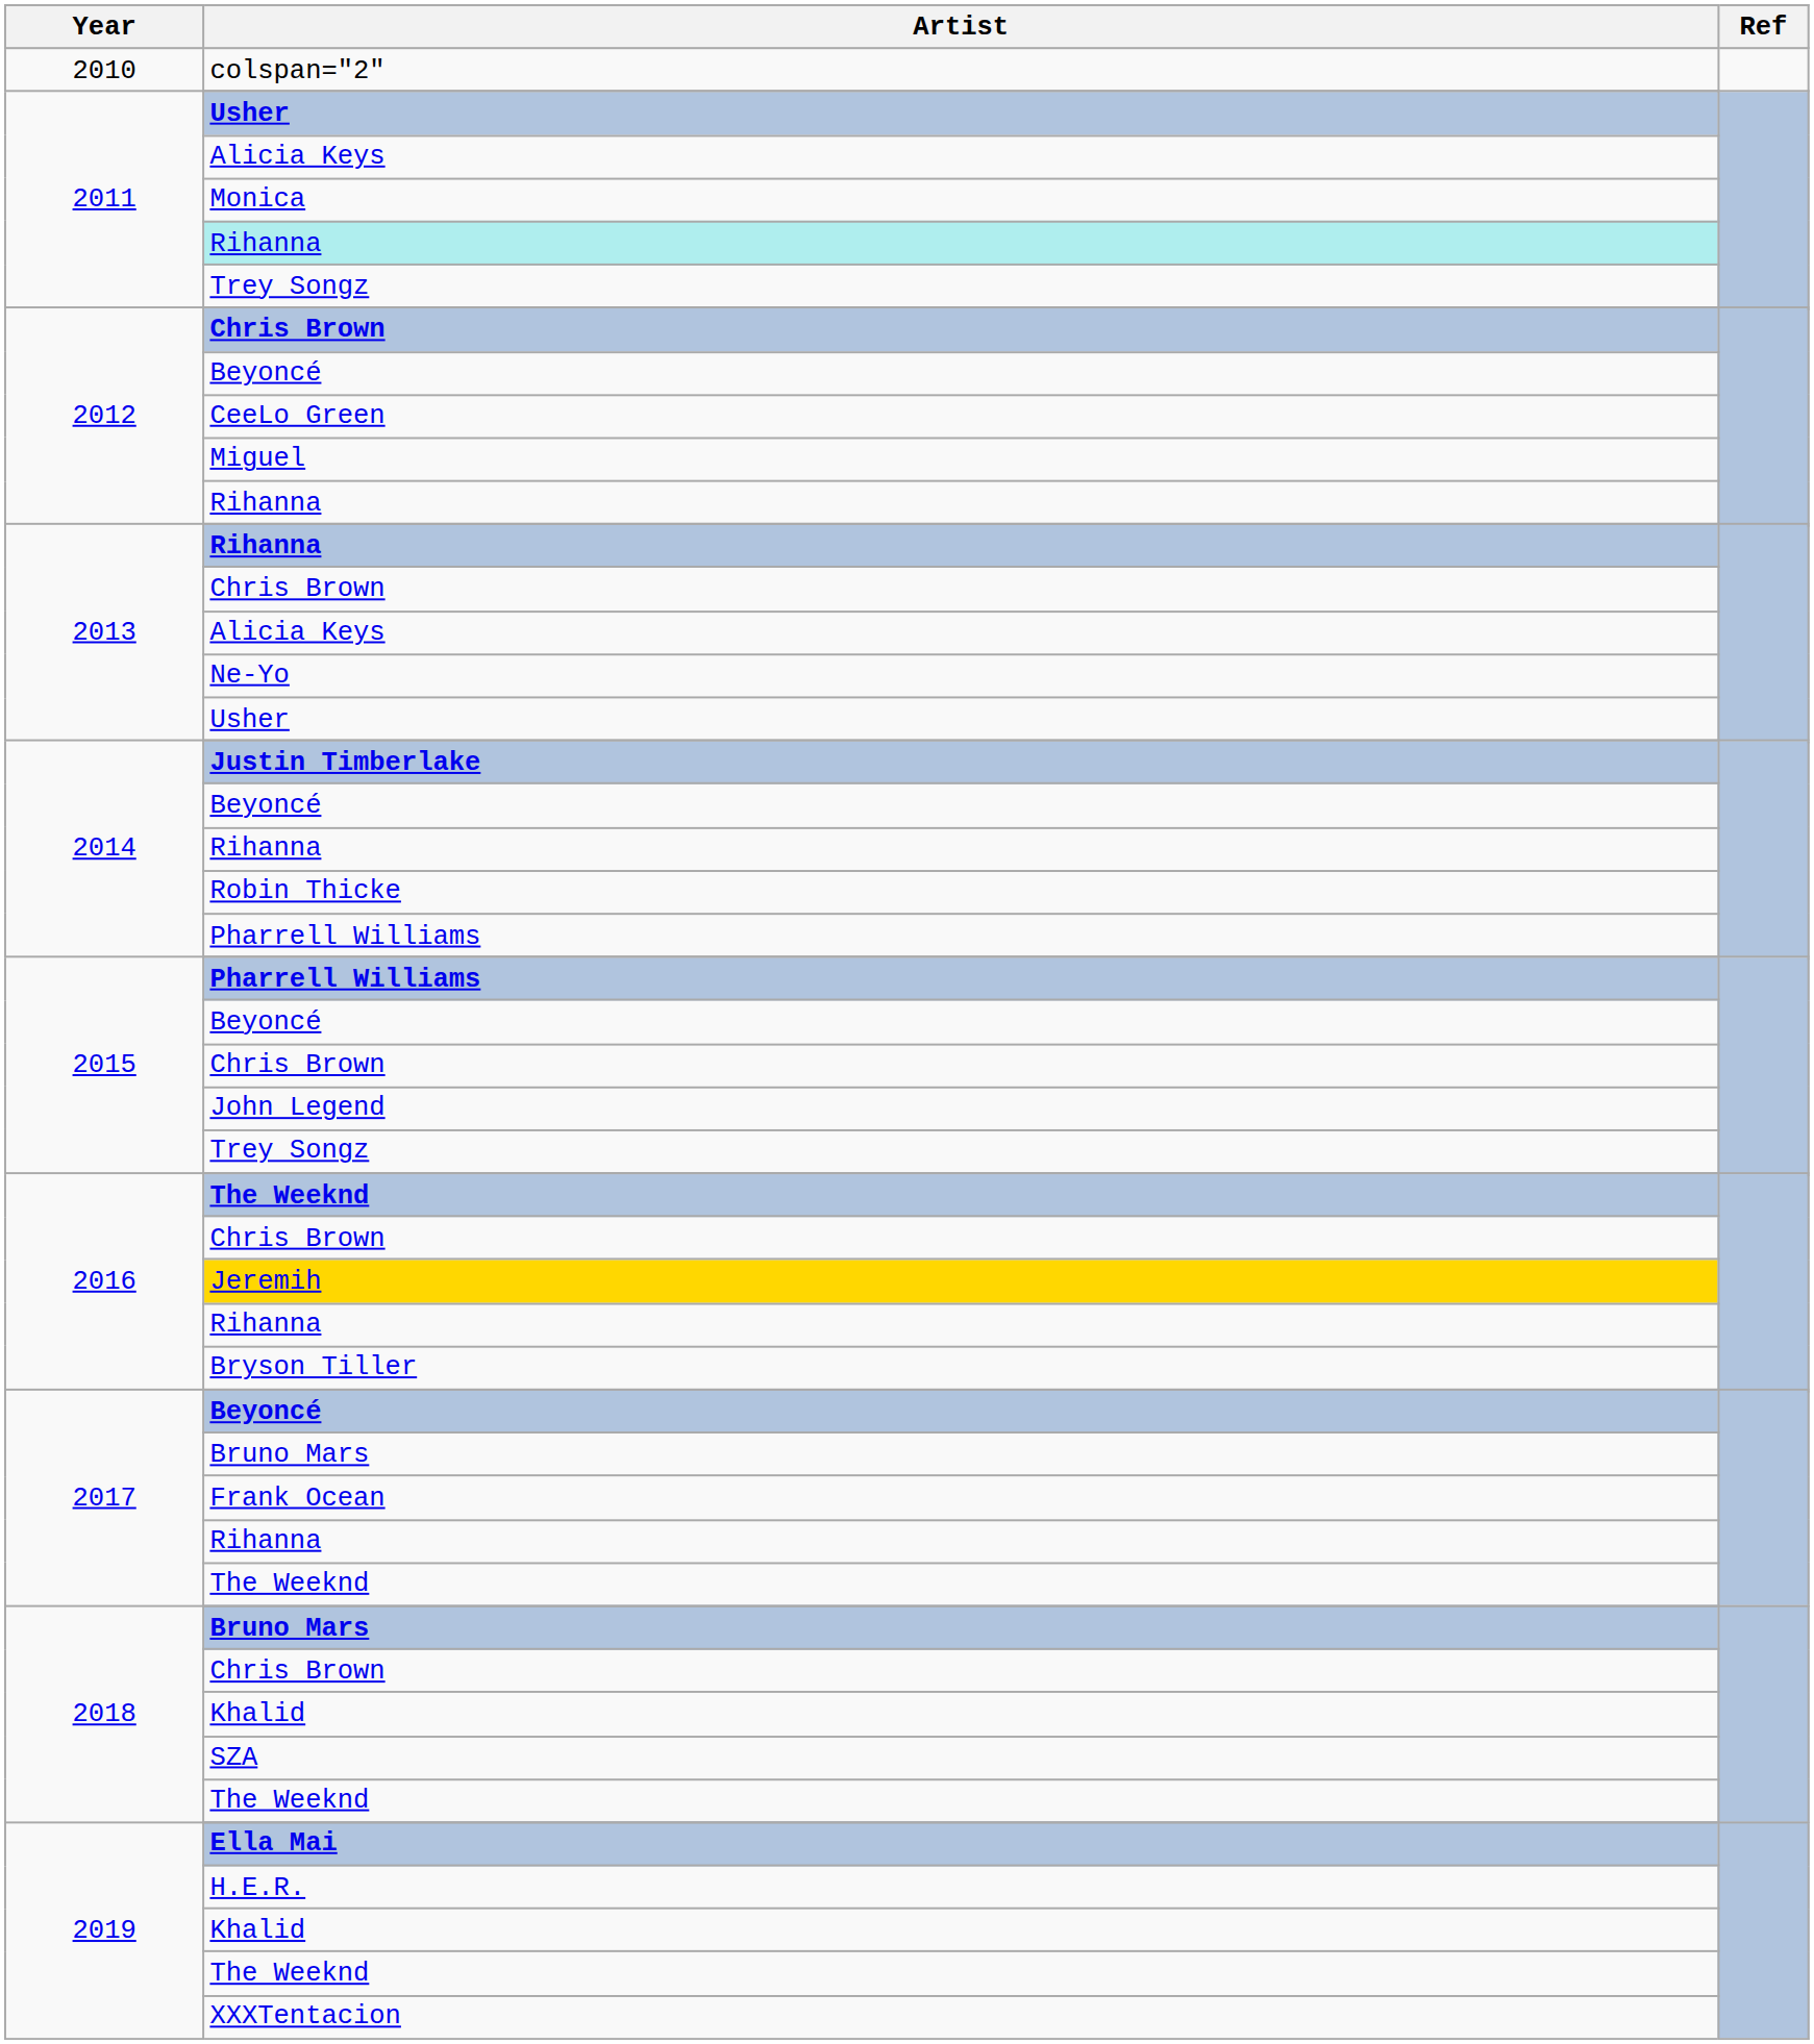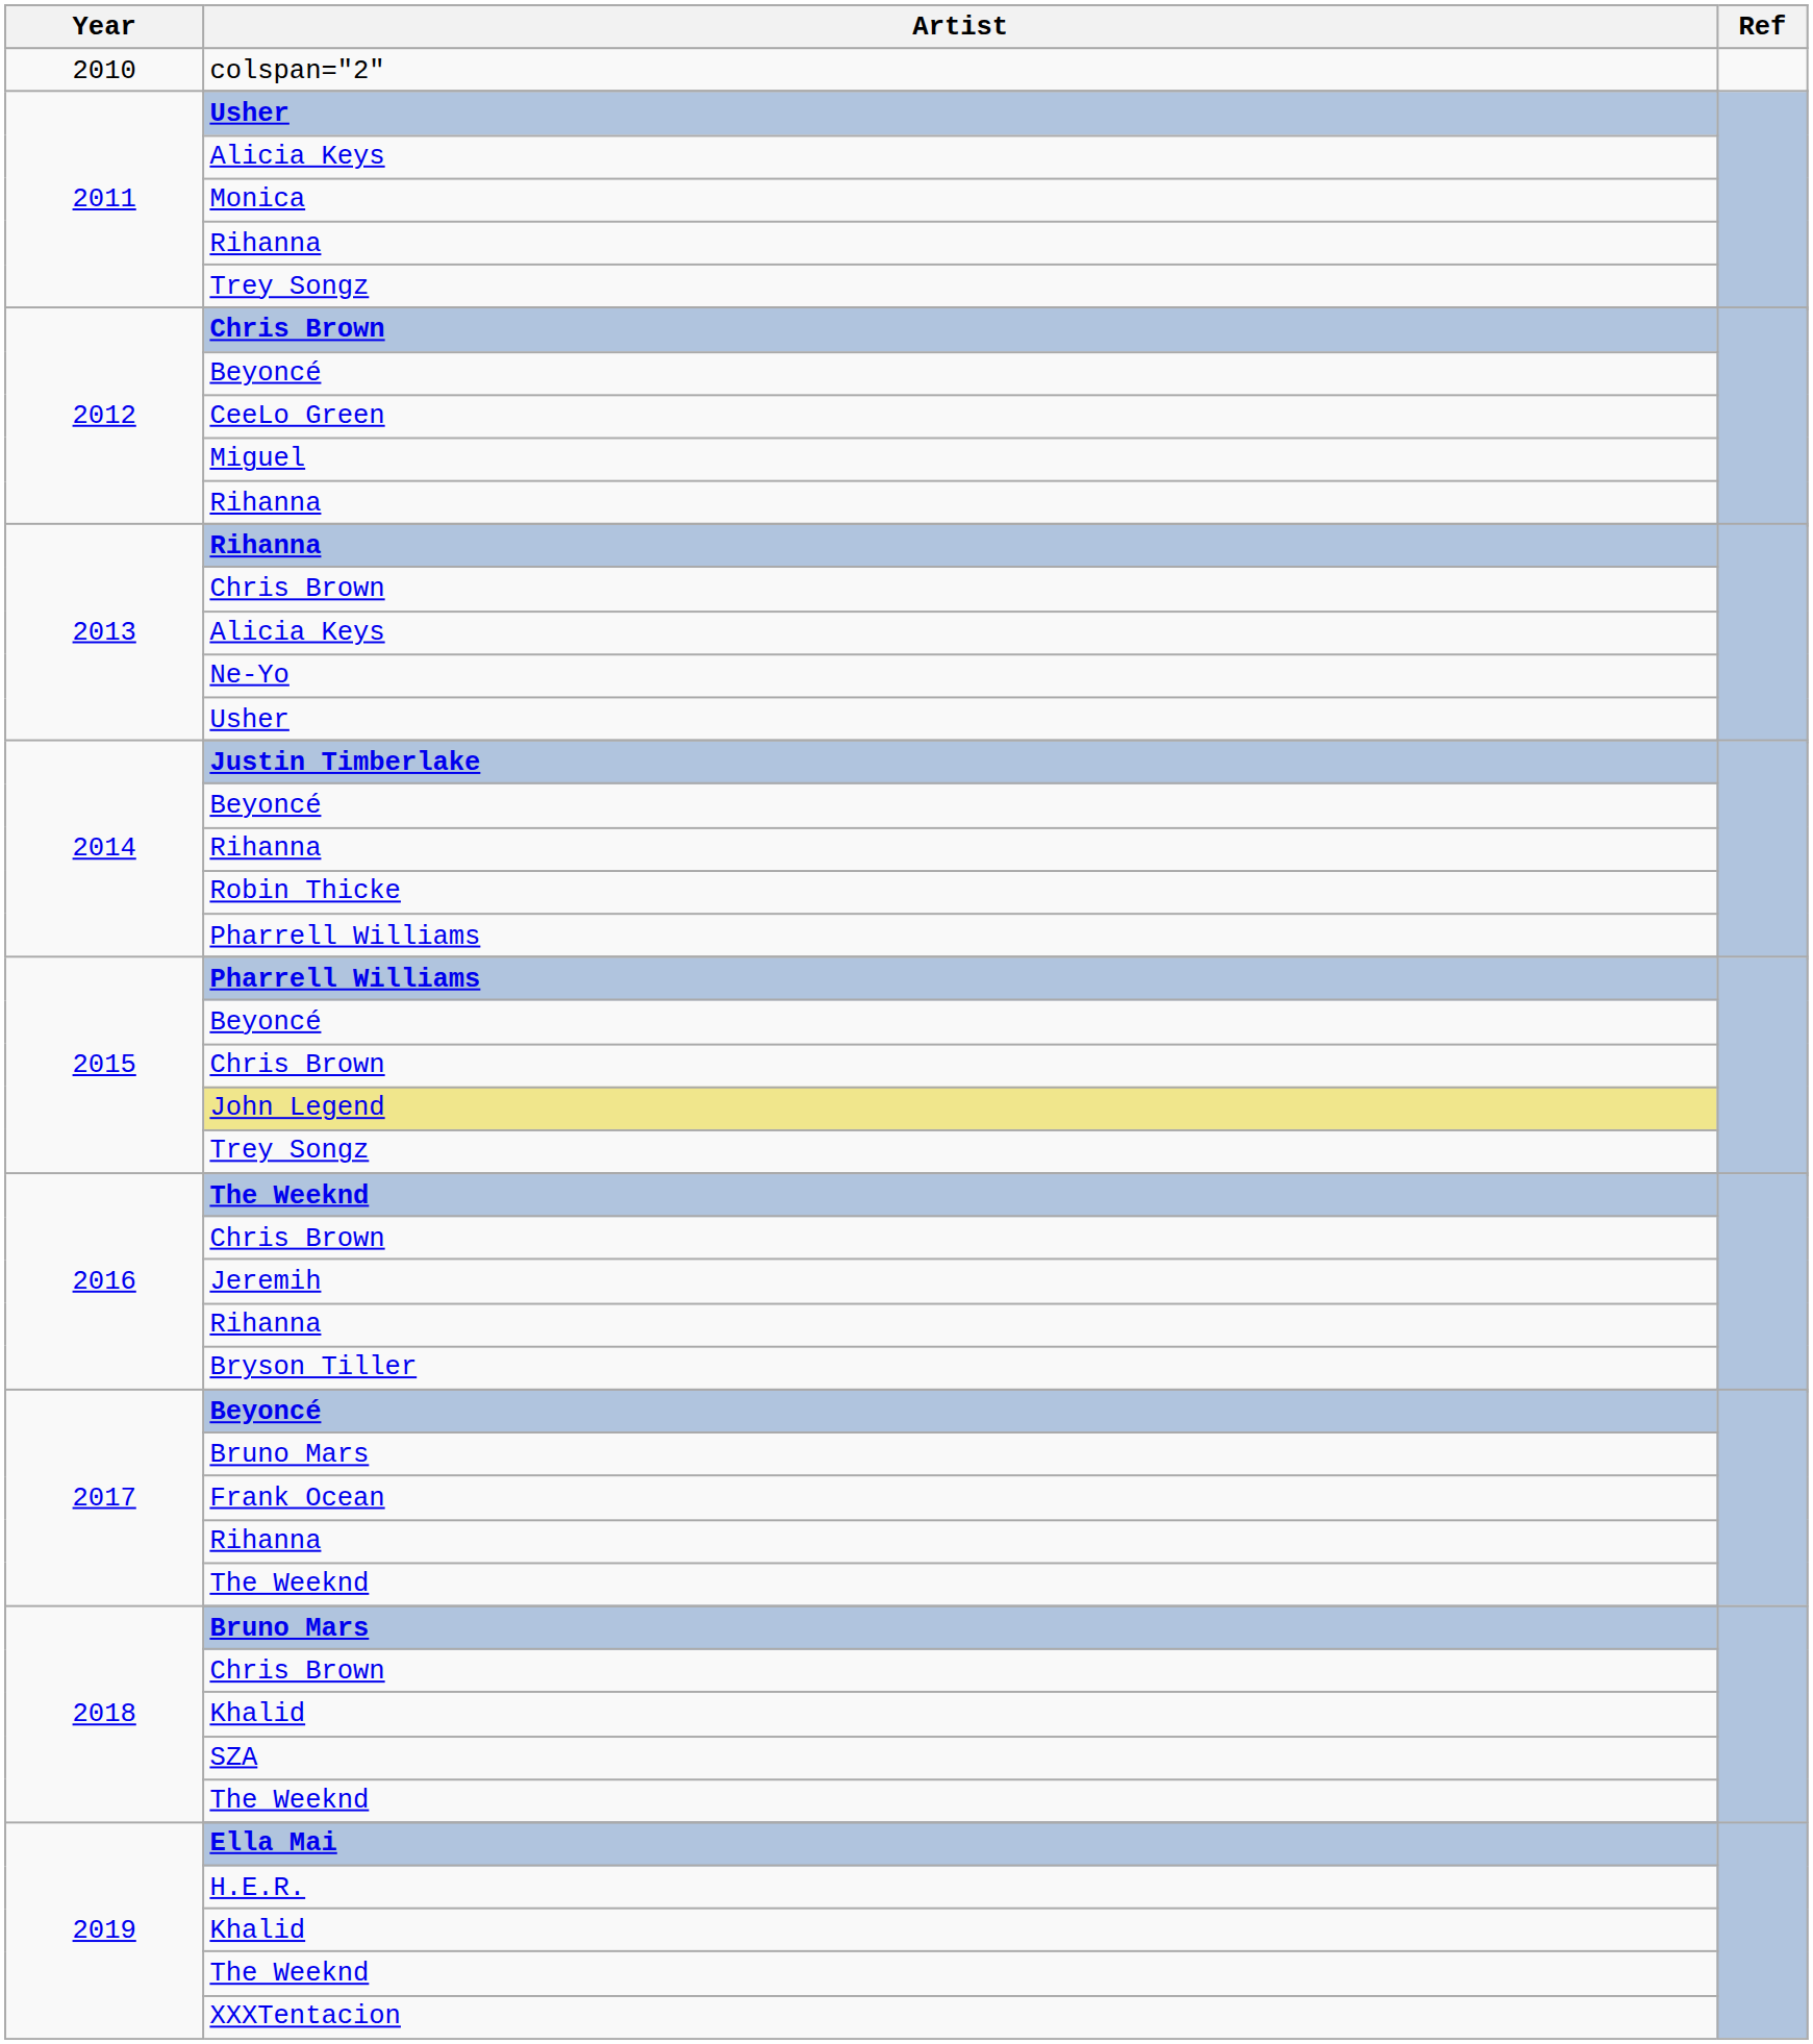2011 / Rihanna | Artist: paleturquoise background -> no background
John Legend | Artist: no background -> khaki background
Jeremih | Artist: gold background -> no background
